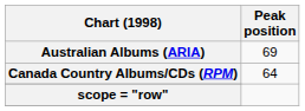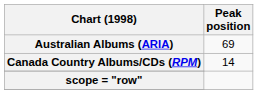Canada Country Albums/CDs (RPM) | Peak position: 64 -> 14
